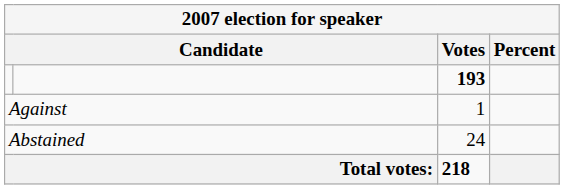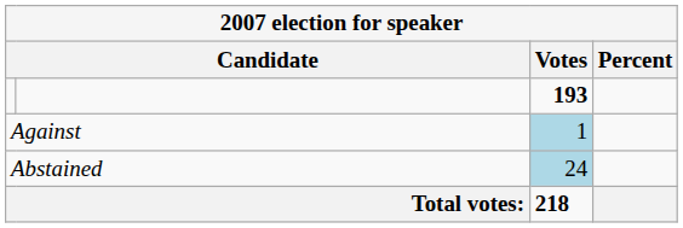Against | Votes: no background -> lightblue background
Abstained | Votes: no background -> lightblue background
